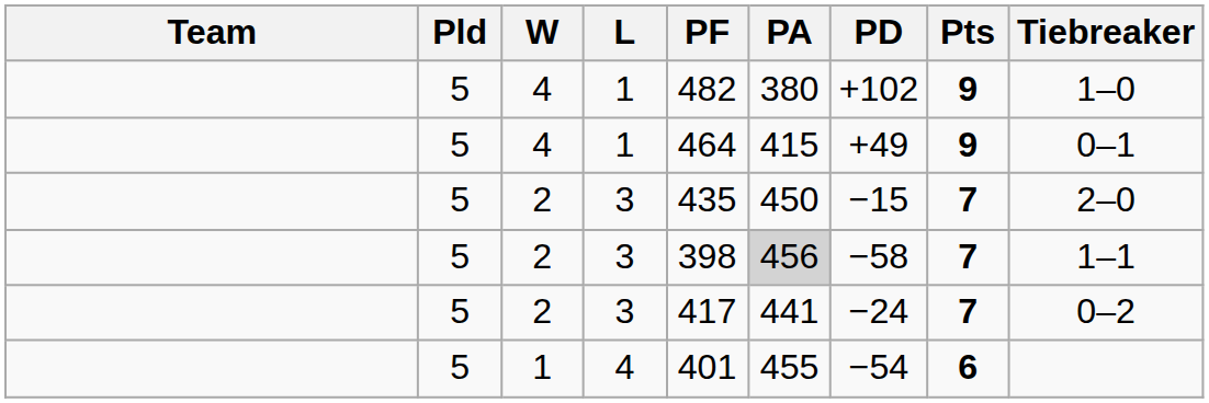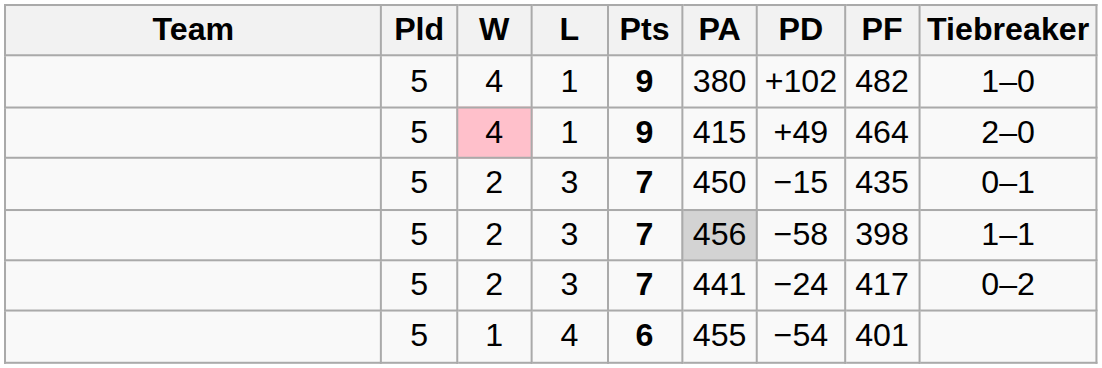columns swapped: PF <-> Pts
row 3 | W: no background -> pink background
row 3 | Tiebreaker: 0–1 -> 2–0
row 4 | Tiebreaker: 2–0 -> 0–1
